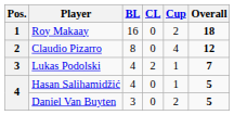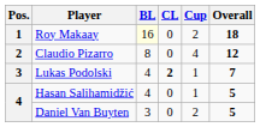Roy Makaay | BL: no background -> lightyellow background
Lukas Podolski | CL: normal -> bold
